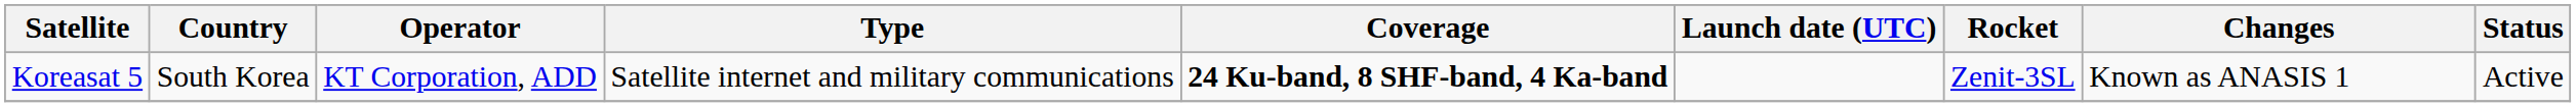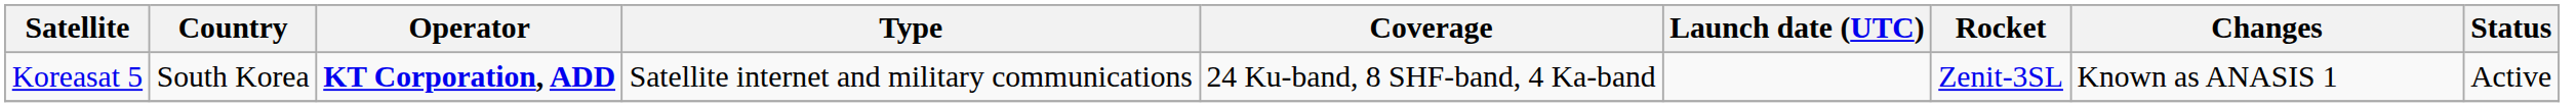Koreasat 5 | Operator: normal -> bold
Koreasat 5 | Coverage: bold -> normal
